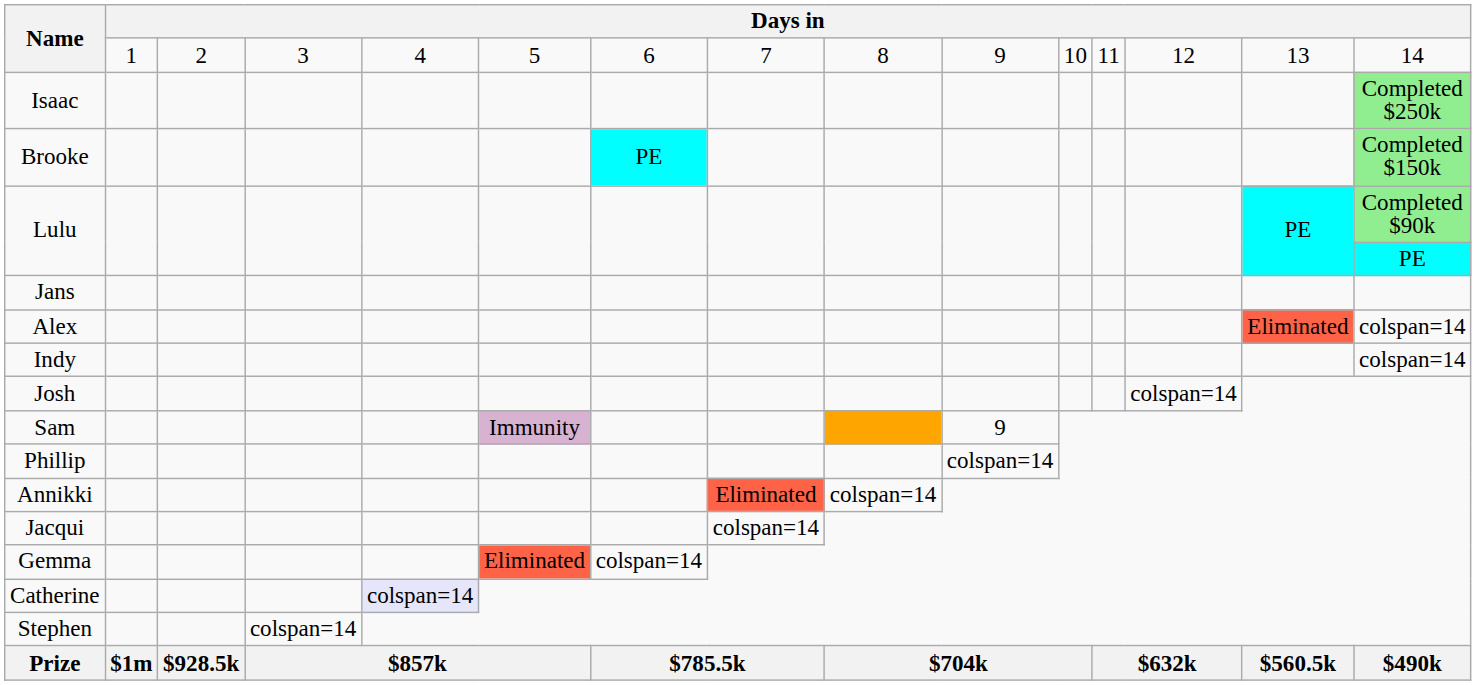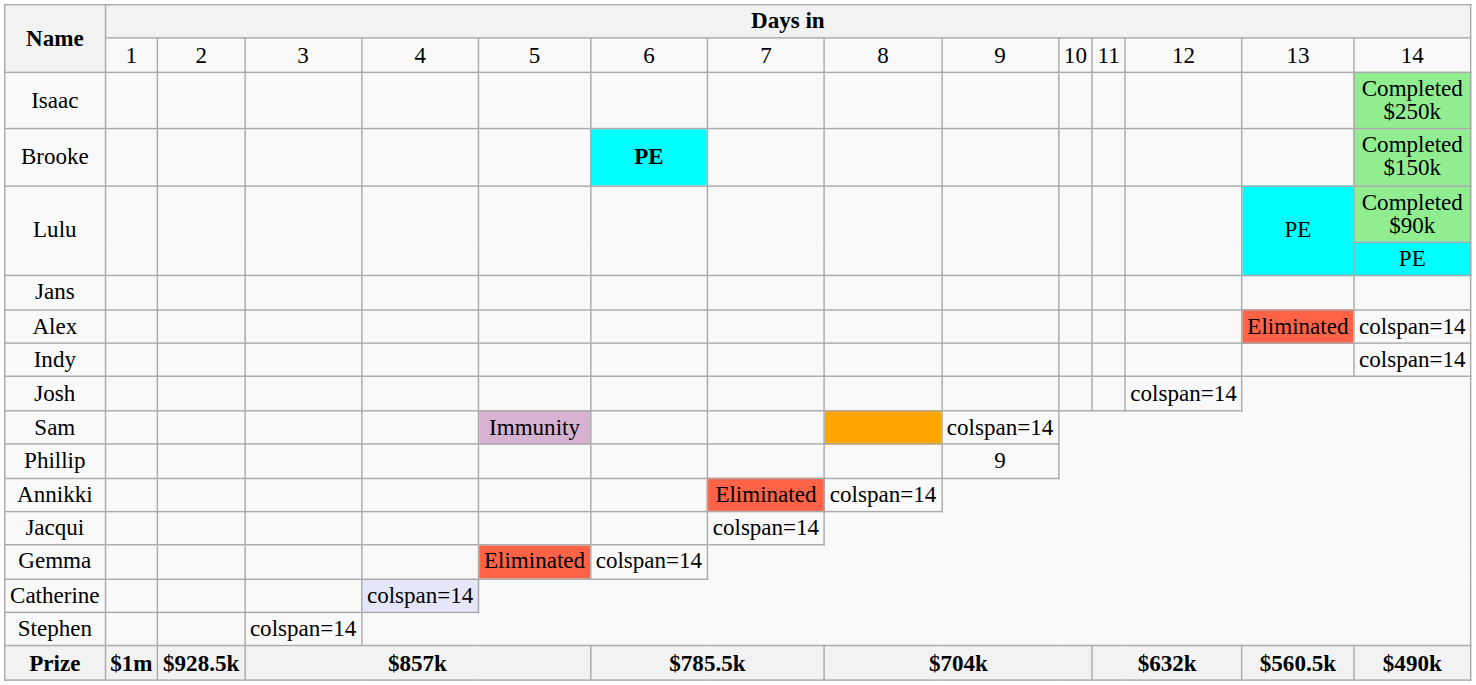Brooke | column 7: normal -> bold
Sam | column 10: 9 -> colspan=14
Phillip | column 10: colspan=14 -> 9
